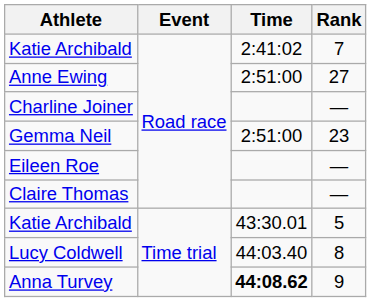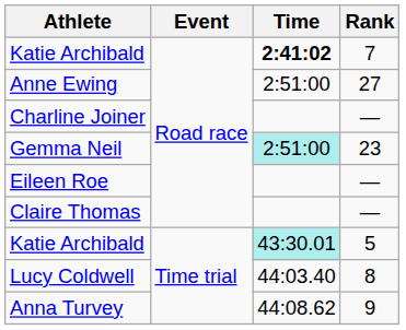Katie Archibald / 7 | Time: normal -> bold
Gemma Neil | Time: no background -> paleturquoise background
Katie Archibald / 5 | Time: no background -> paleturquoise background
Anna Turvey | Time: bold -> normal
